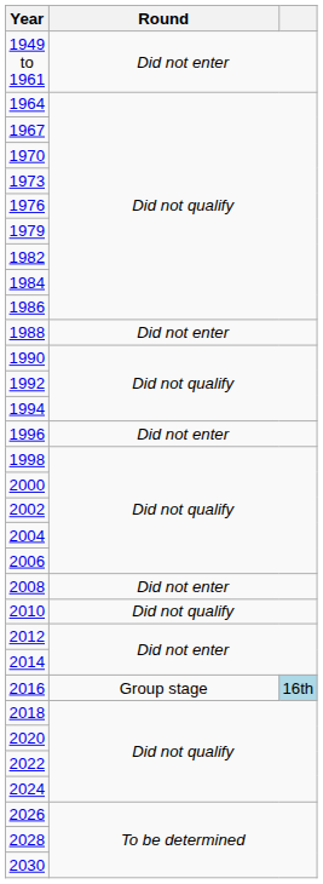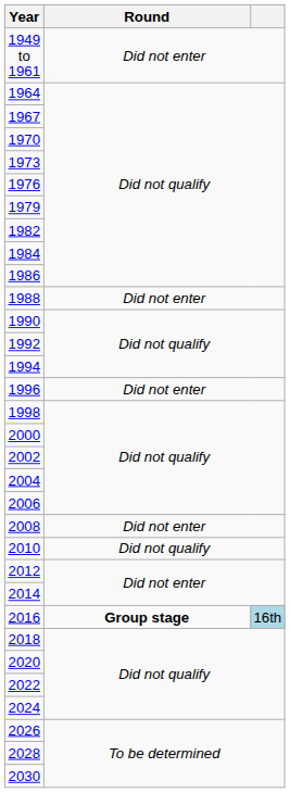2016 | Round: normal -> bold
